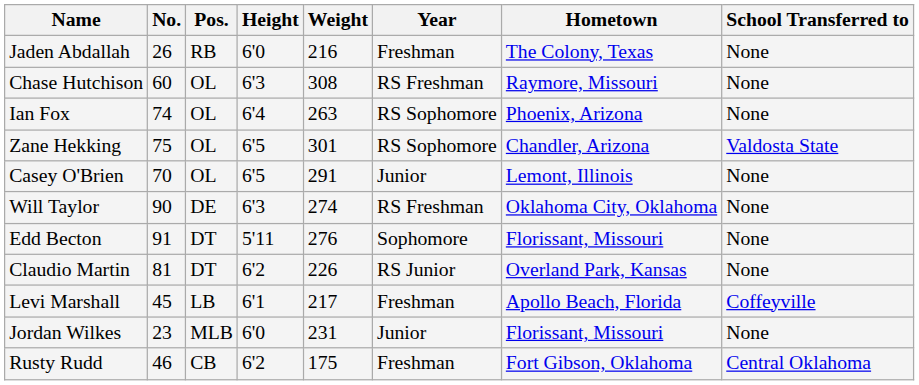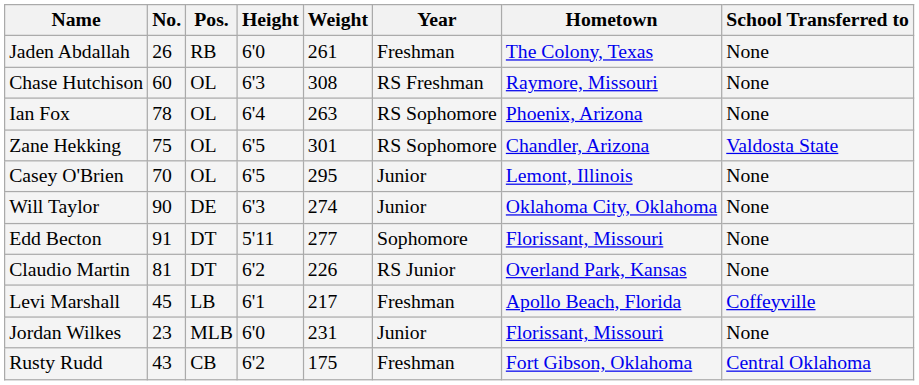Jaden Abdallah | Weight: 216 -> 261
Ian Fox | No.: 74 -> 78
Casey O'Brien | Weight: 291 -> 295
Will Taylor | Year: RS Freshman -> Junior
Edd Becton | Weight: 276 -> 277
Rusty Rudd | No.: 46 -> 43
